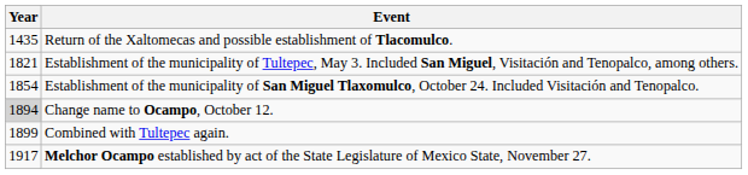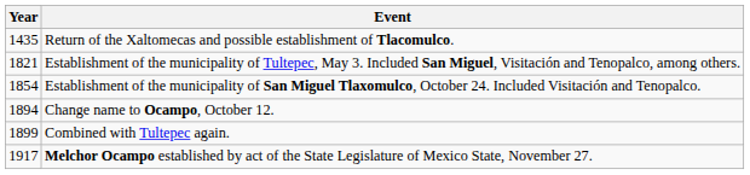Change name to Ocampo, October 12. | Year: lightgrey background -> no background
